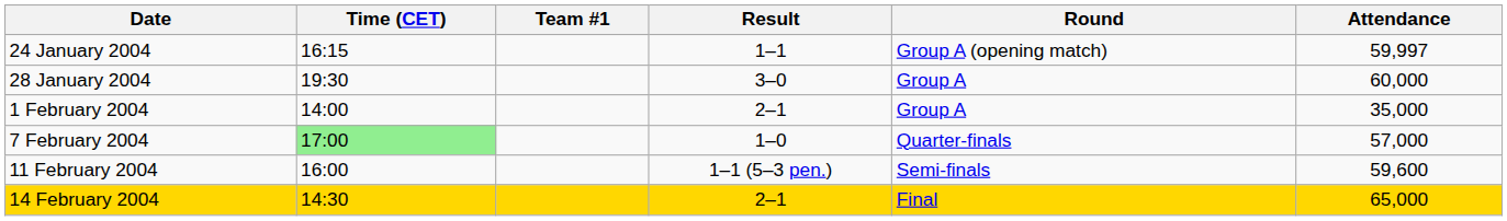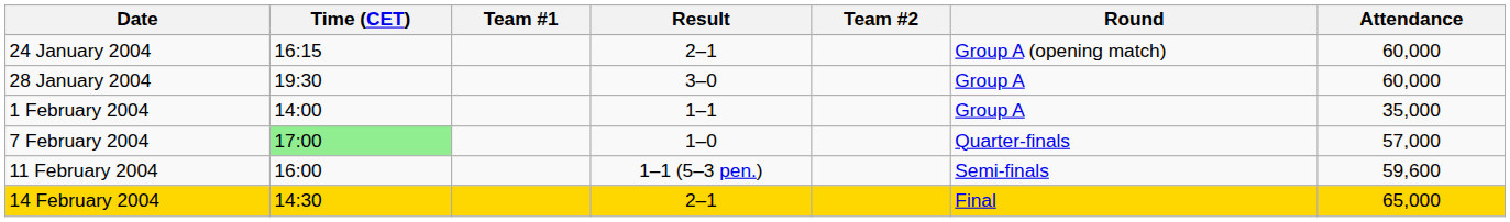+ column: Team #2
24 January 2004 | Result: 1–1 -> 2–1
24 January 2004 | Attendance: 59,997 -> 60,000
1 February 2004 | Result: 2–1 -> 1–1
